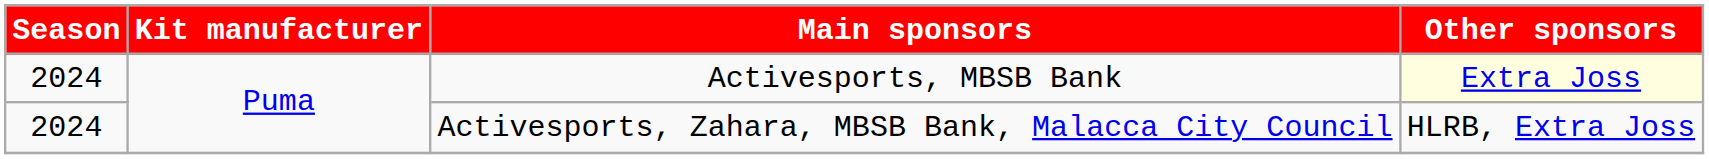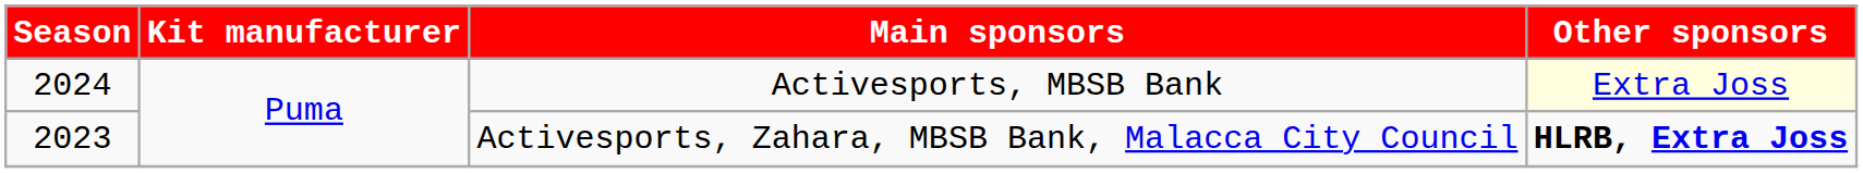Activesports, Zahara, MBSB Bank, Malacca City Council | Season: 2024 -> 2023
Activesports, Zahara, MBSB Bank, Malacca City Council | Other sponsors: normal -> bold
